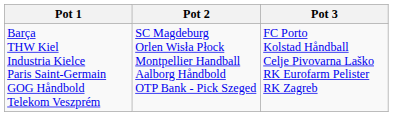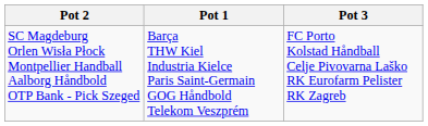columns swapped: Pot 1 <-> Pot 2
